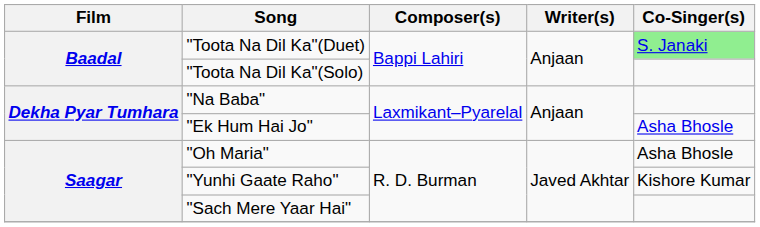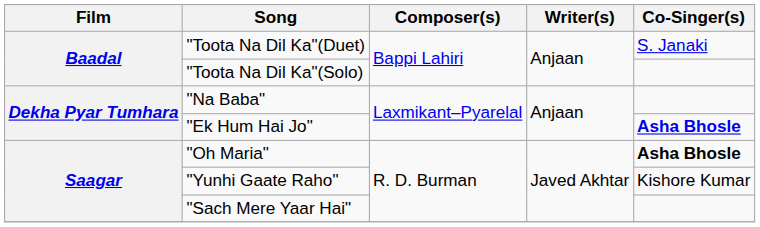"Toota Na Dil Ka"(Duet) | Co-Singer(s): lightgreen background -> no background
"Ek Hum Hai Jo" | Co-Singer(s): normal -> bold
"Oh Maria" | Co-Singer(s): normal -> bold
